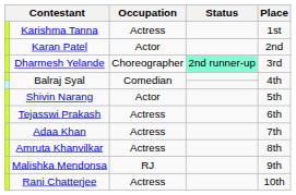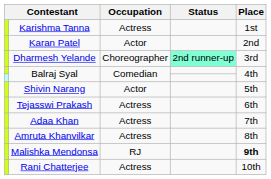Malishka Mendonsa | Place: normal -> bold
